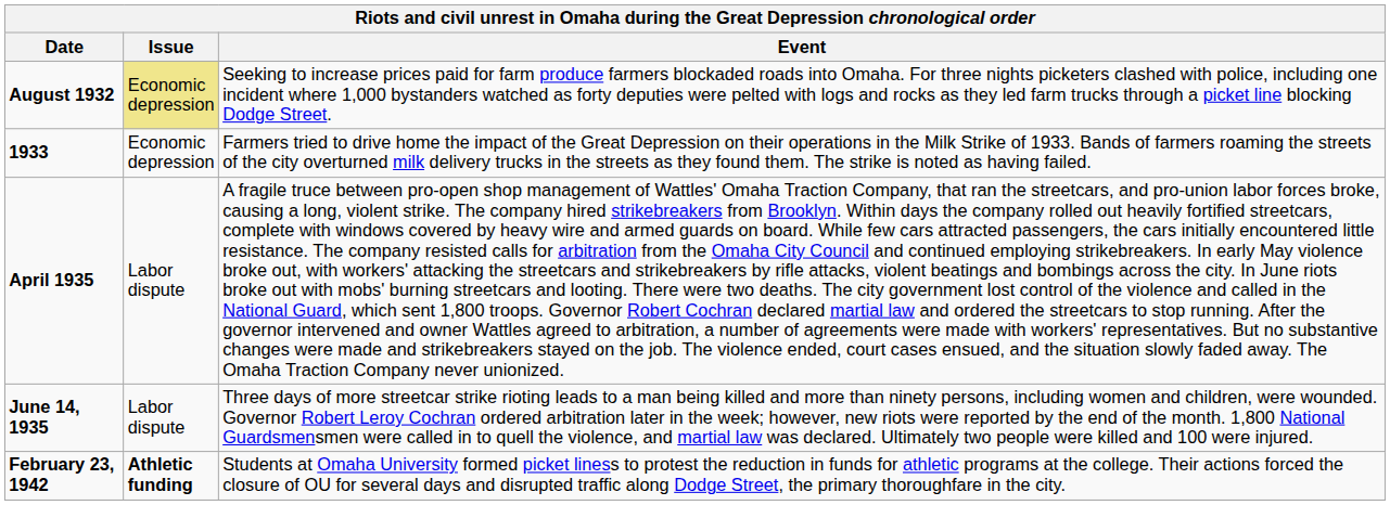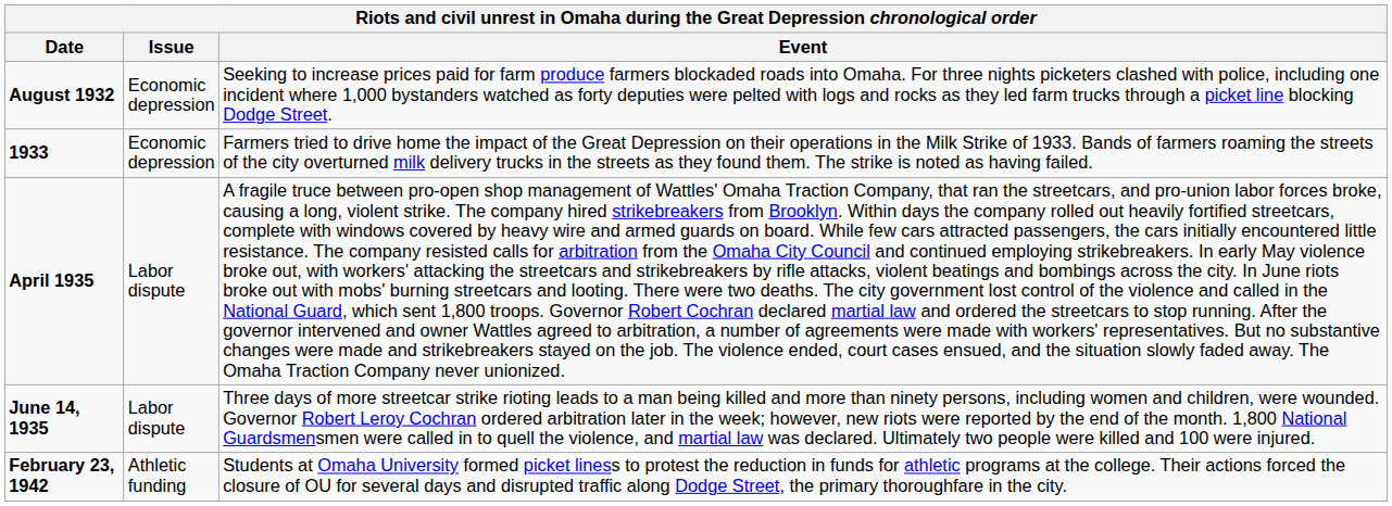August 1932 | Issue: khaki background -> no background
February 23, 1942 | Issue: bold -> normal
